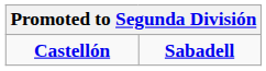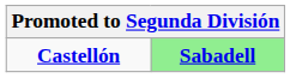Castellón | column 2: no background -> lightgreen background
